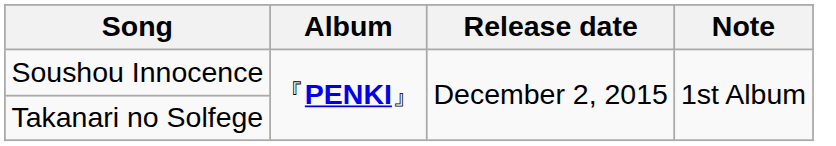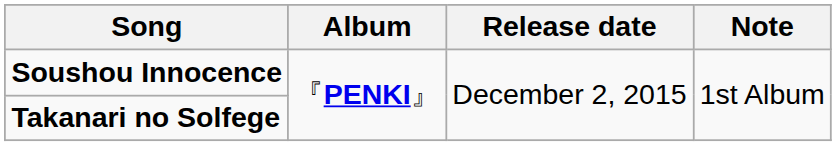Soushou Innocence | Song: normal -> bold
Takanari no Solfege | Song: normal -> bold
